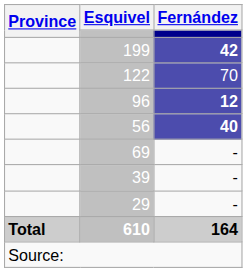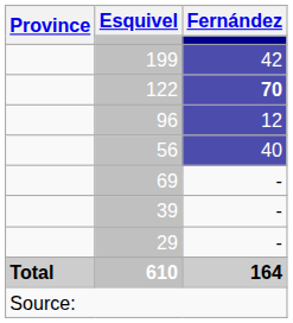199 | Fernández: bold -> normal
122 | Fernández: normal -> bold
96 | Fernández: bold -> normal
56 | Fernández: bold -> normal
